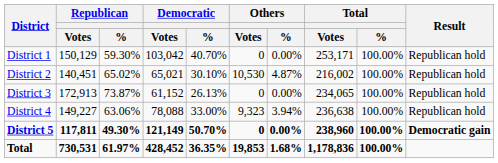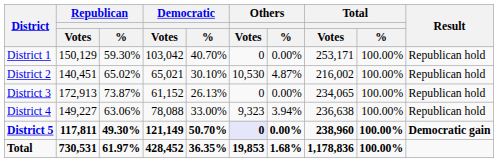District 5 | Others / Votes: no background -> lavender background
